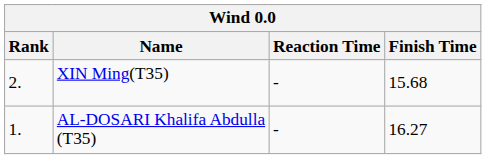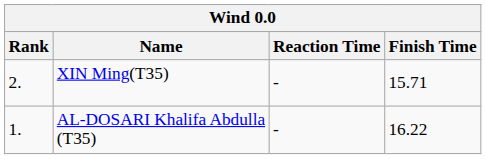XIN Ming(T35) | Finish Time: 15.68 -> 15.71
AL-DOSARI Khalifa Abdulla (T35) | Finish Time: 16.27 -> 16.22
